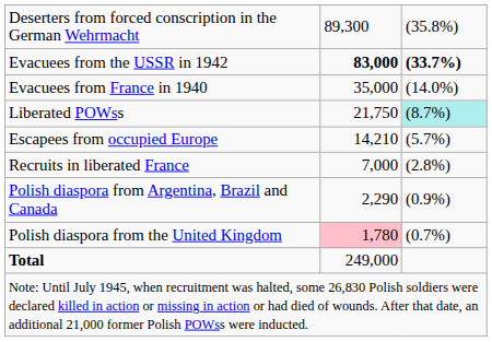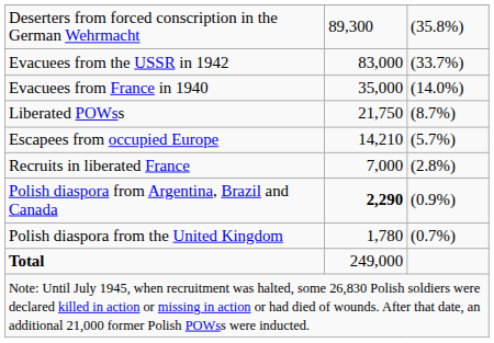Evacuees from the USSR in 1942 | column 2: bold -> normal
Evacuees from the USSR in 1942 | column 3: bold -> normal
Liberated POWss | column 3: paleturquoise background -> no background
Polish diaspora from Argentina, Brazil and Canada | column 2: normal -> bold
Polish diaspora from the United Kingdom | column 2: pink background -> no background
